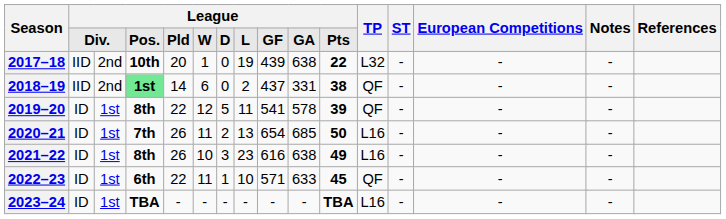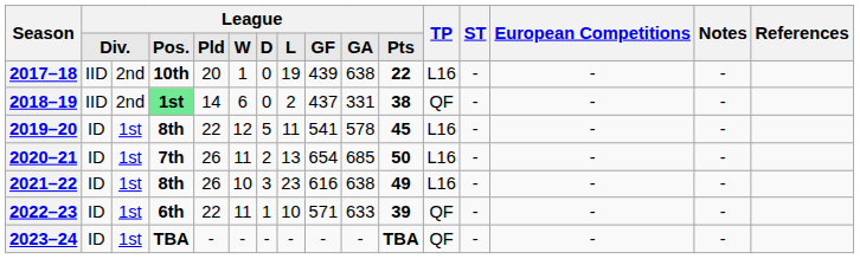2017–18 | TP: L32 -> L16
2019–20 | column 11: 39 -> 45
2019–20 | TP: QF -> L16
2022–23 | column 11: 45 -> 39
2023–24 | TP: L16 -> QF
